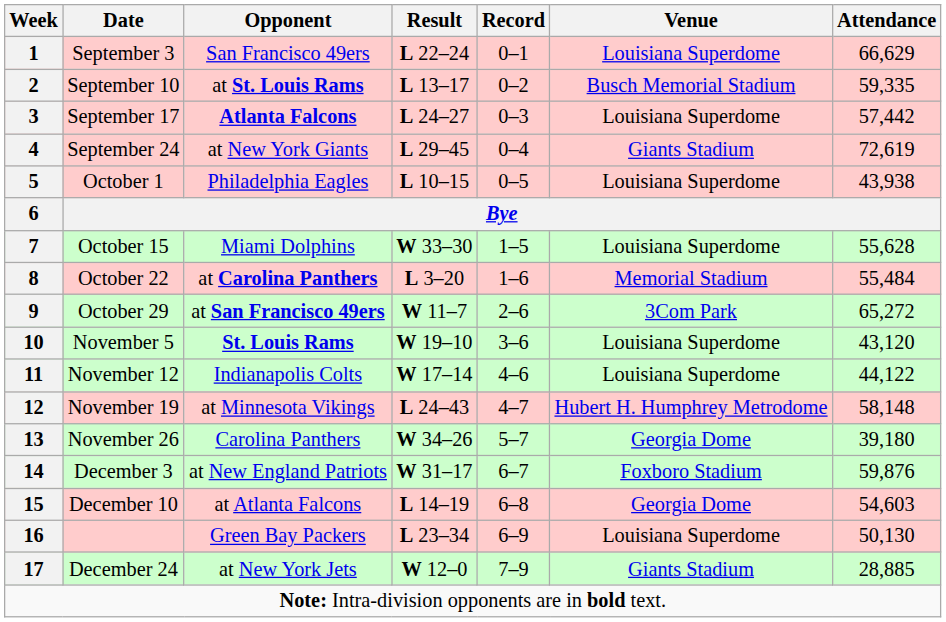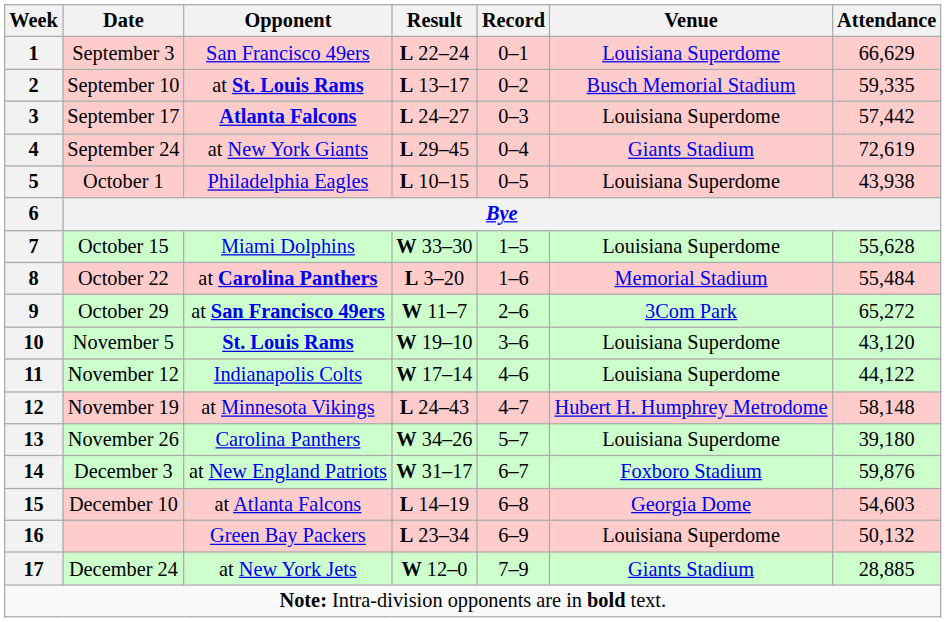13 | Venue: Georgia Dome -> Louisiana Superdome
16 | Attendance: 50,130 -> 50,132
